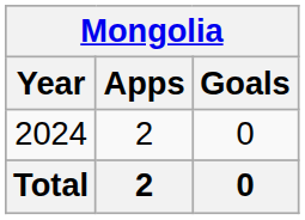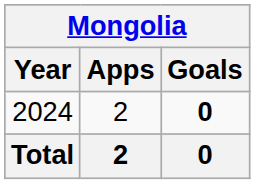2024 | Goals: normal -> bold
